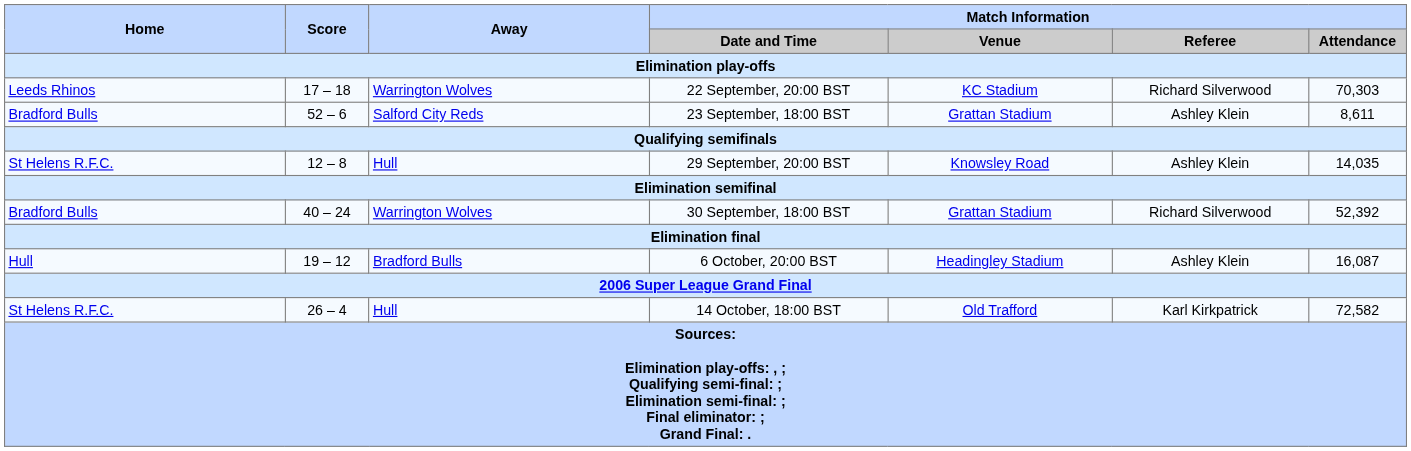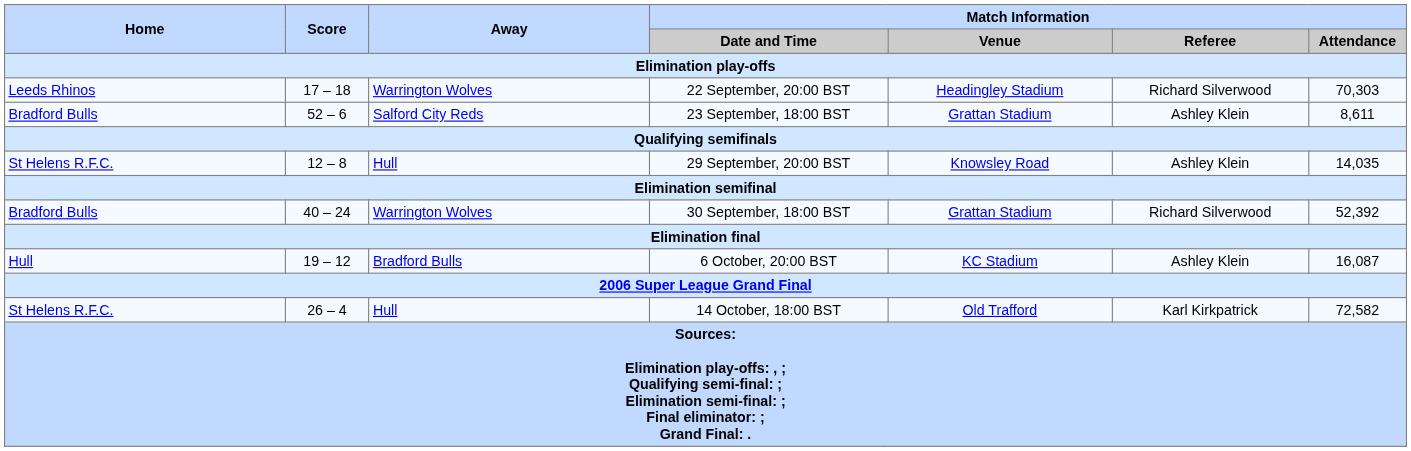22 September, 20:00 BST | Match Information / Venue: KC Stadium -> Headingley Stadium
6 October, 20:00 BST | Match Information / Venue: Headingley Stadium -> KC Stadium
